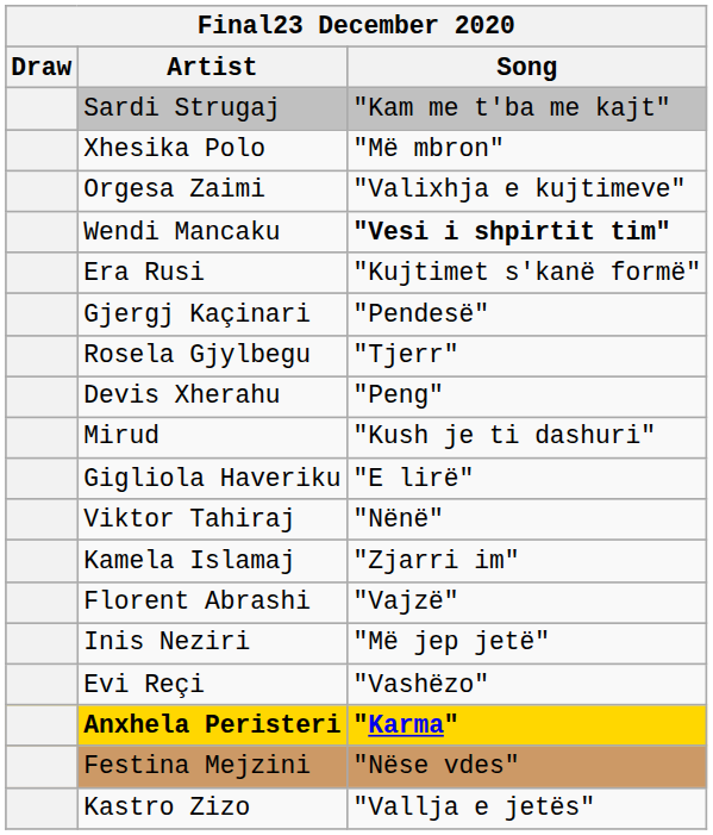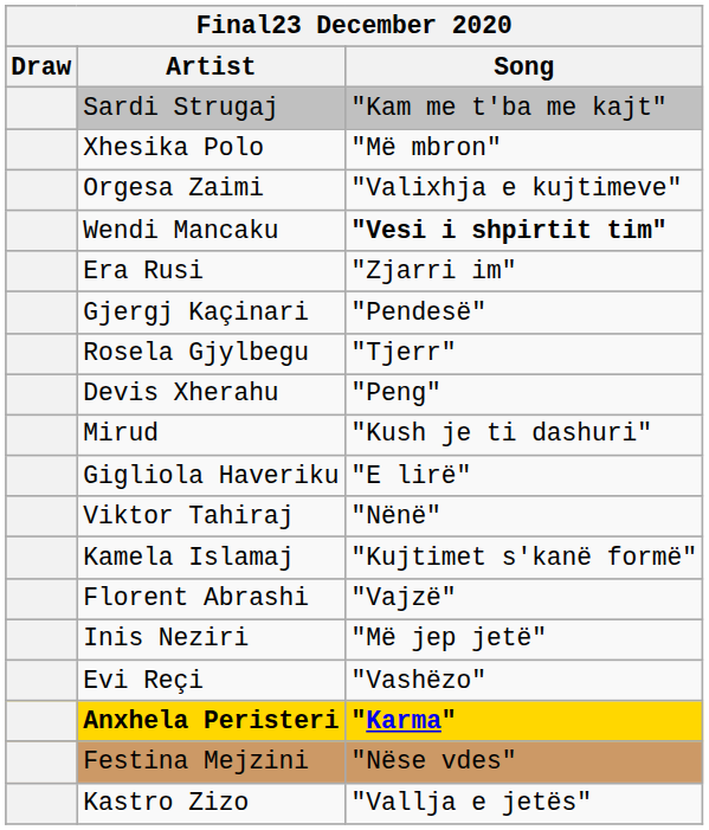Era Rusi | Song: "Kujtimet s'kanë formë" -> "Zjarri im"
Kamela Islamaj | Song: "Zjarri im" -> "Kujtimet s'kanë formë"
